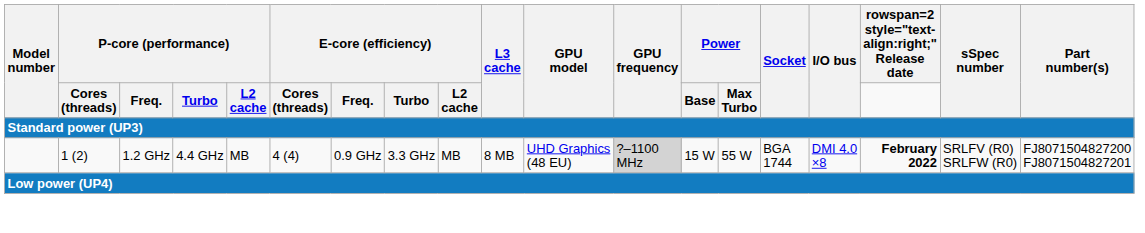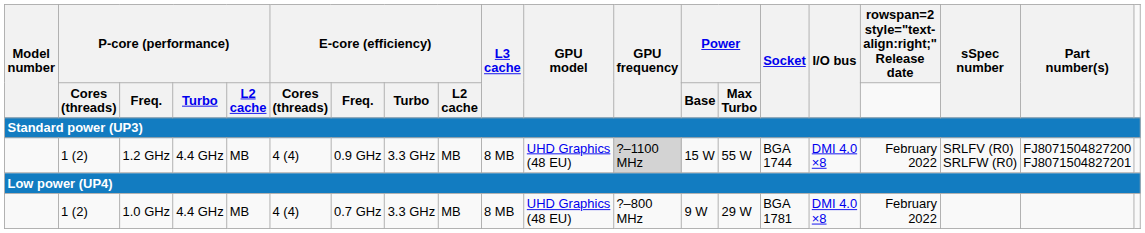1.2 GHz | rowspan=2 style="text-align:right;" Release date: bold -> normal
+ row: 1 (2) | 1.0 GHz | 4.4 GHz | MB | 4 (4) | 0.7 GHz | 3.3 GHz | MB | 8 MB | UHD Graphics (48 EU) | ?–800 MHz | 9 W | 29 W | BGA 1781 | DMI 4.0 ×8 | February 2022
